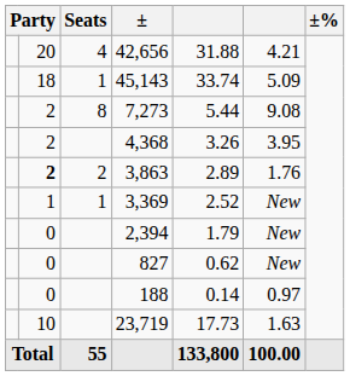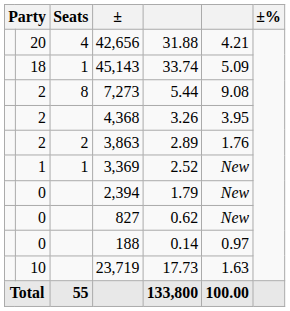3,863 | column 2: bold -> normal
